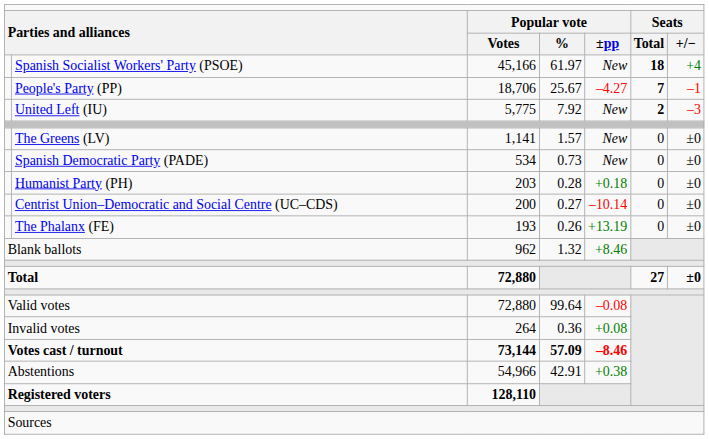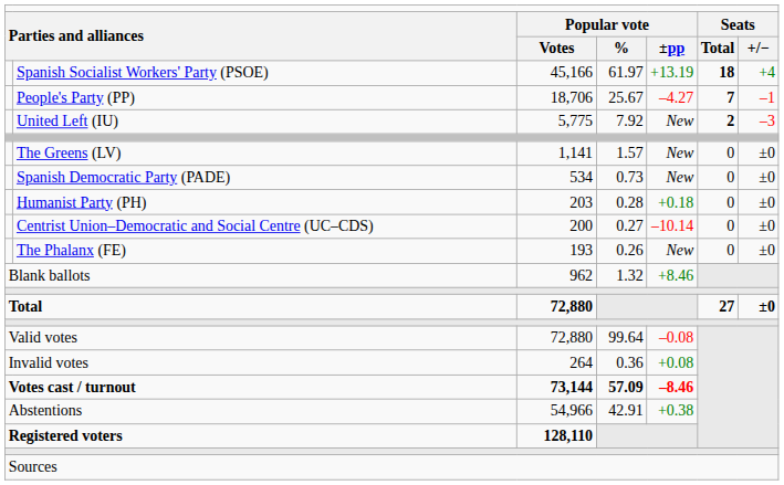Spanish Socialist Workers' Party (PSOE) | column 5: New -> +13.19
The Phalanx (FE) | column 5: +13.19 -> New
